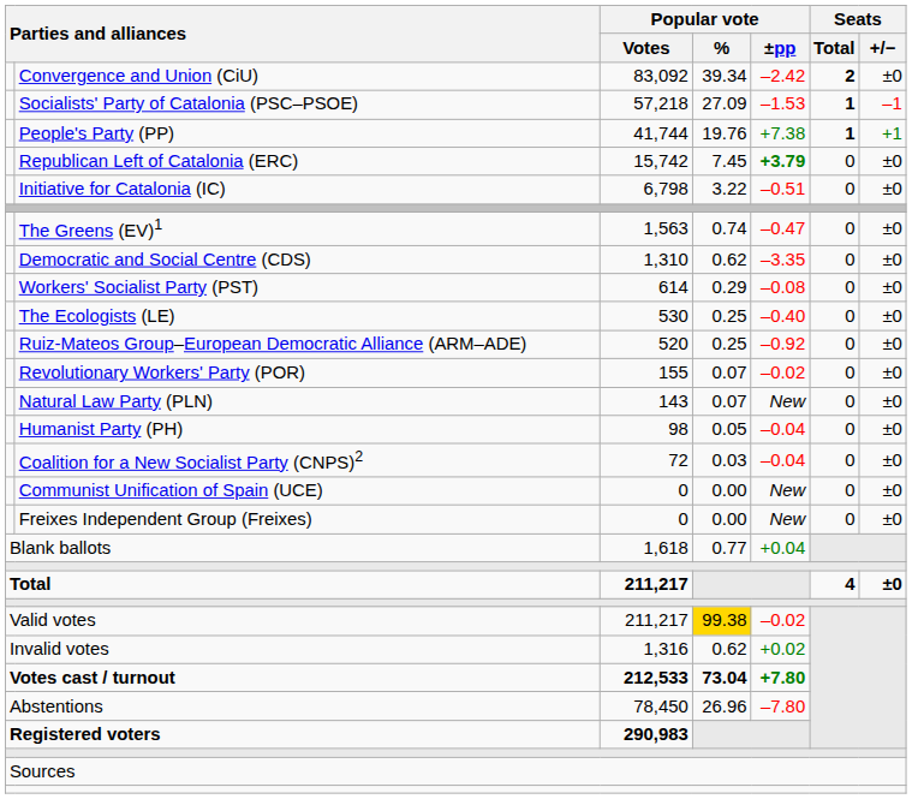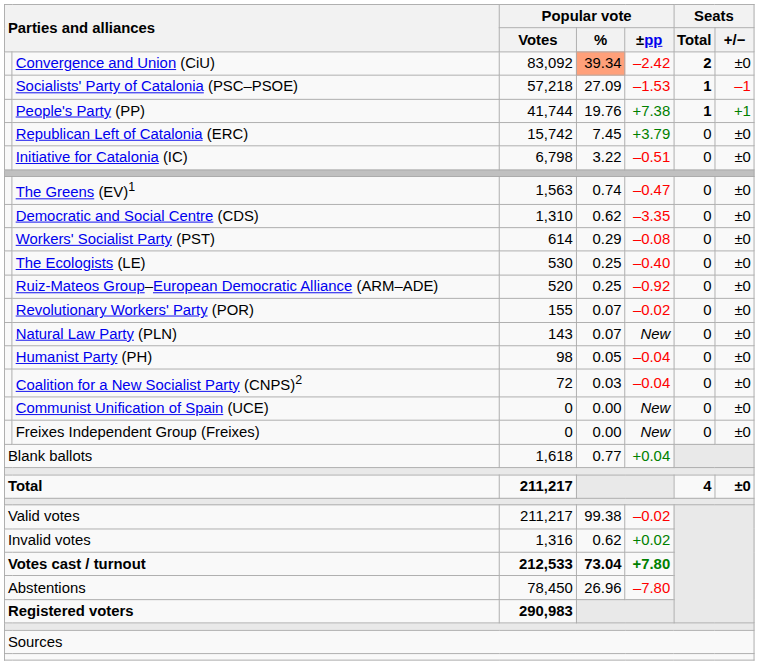Convergence and Union (CiU) | Popular vote / %: no background -> lightsalmon background
Republican Left of Catalonia (ERC) | Popular vote / ±pp: bold -> normal
Valid votes | Popular vote / %: gold background -> no background
